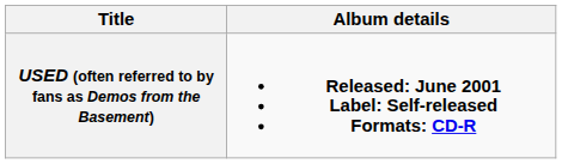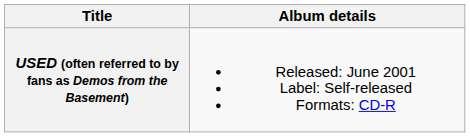USED (often referred to by fans as Demos from the Basement) | Album details: bold -> normal
